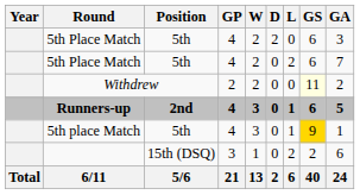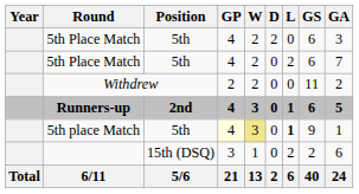Withdrew | GS: lightyellow background -> no background
5th place Match | GP: no background -> lightyellow background
5th place Match | W: no background -> khaki background
5th place Match | L: normal -> bold
5th place Match | GS: gold background -> no background
